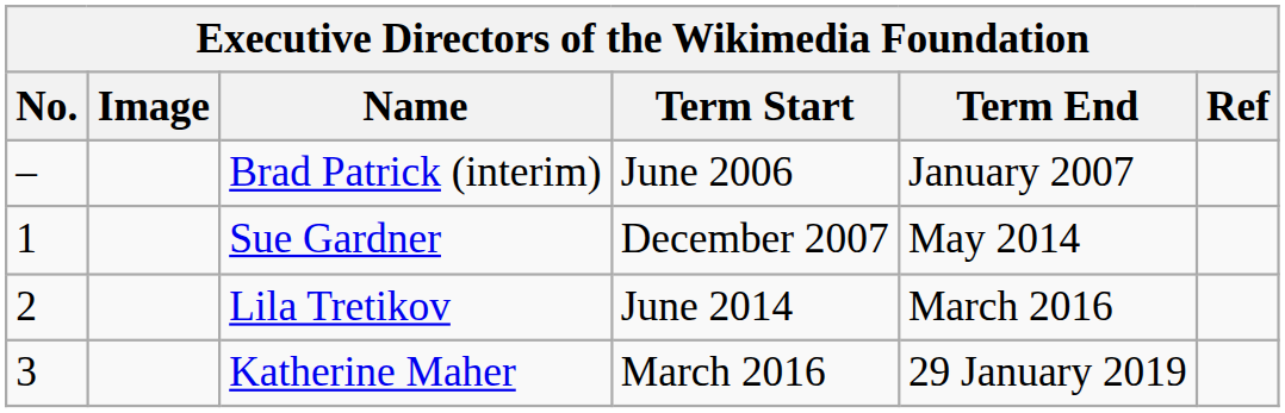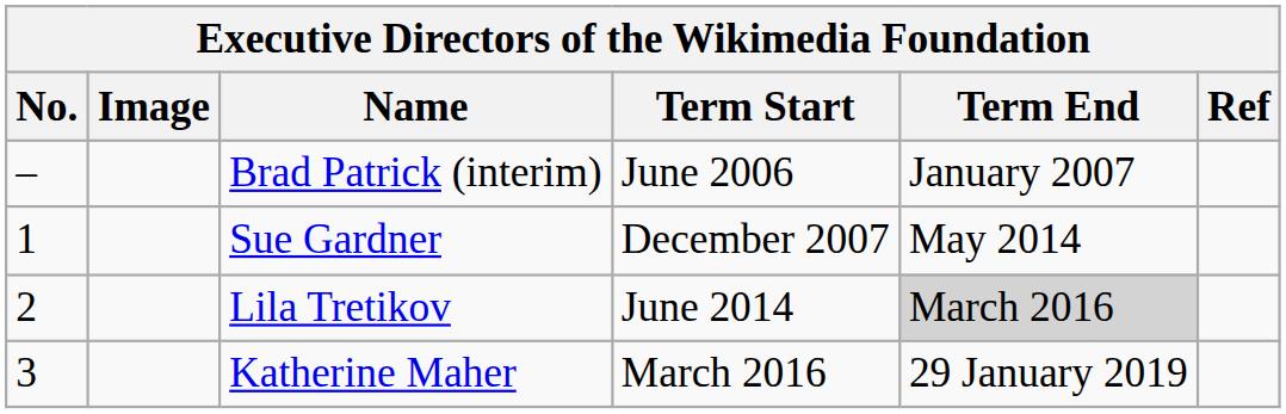Lila Tretikov | Term End: no background -> lightgrey background
